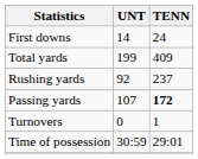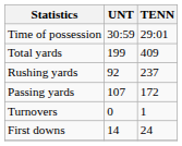rows swapped: First downs <-> Time of possession
Passing yards | TENN: bold -> normal
